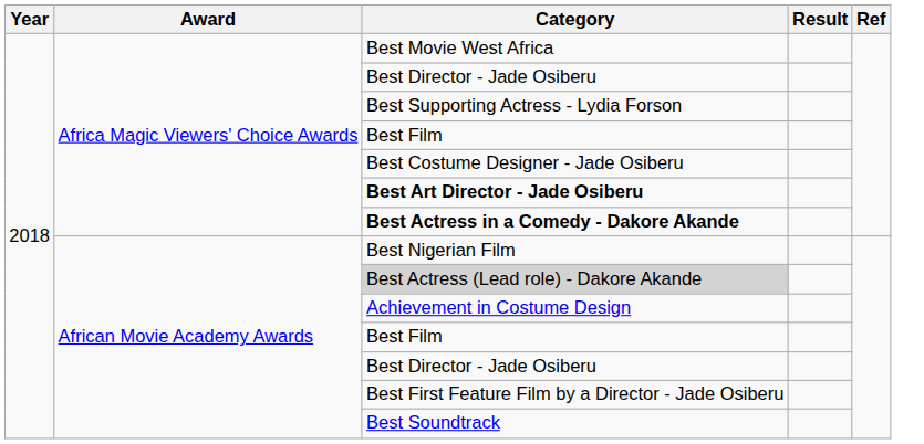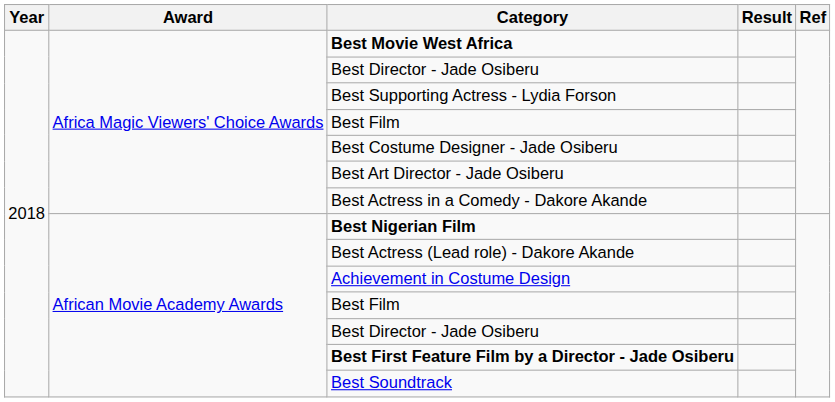Best Movie West Africa | Category: normal -> bold
Best Art Director - Jade Osiberu | Category: bold -> normal
Best Actress in a Comedy - Dakore Akande | Category: bold -> normal
Best Nigerian Film | Category: normal -> bold
Best Actress (Lead role) - Dakore Akande | Category: lightgrey background -> no background
Best First Feature Film by a Director - Jade Osiberu | Category: normal -> bold
